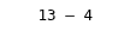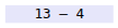row 1 | column 1: no background -> lavender background
